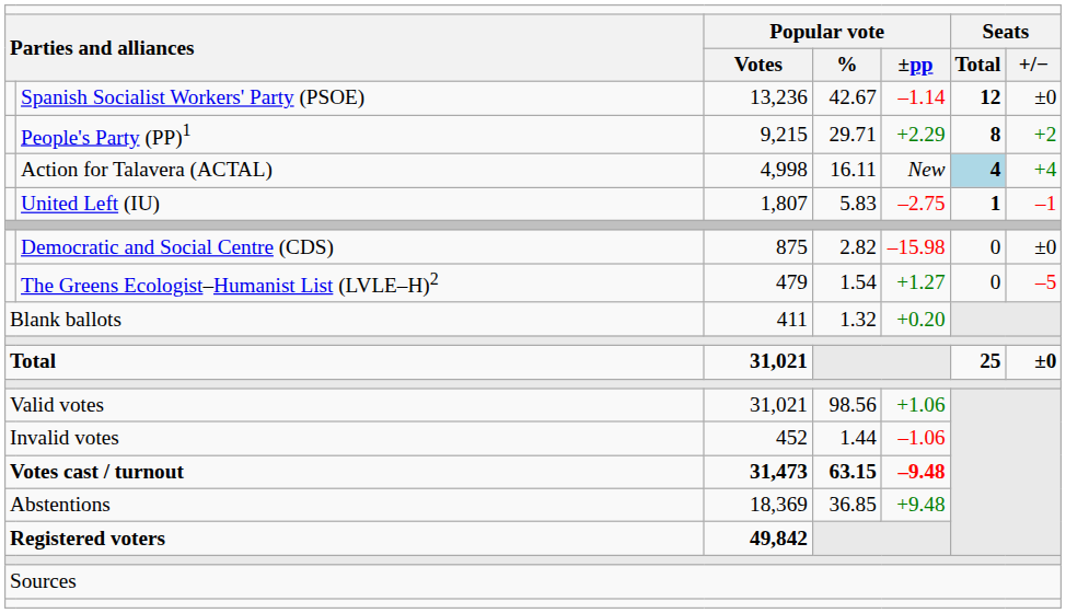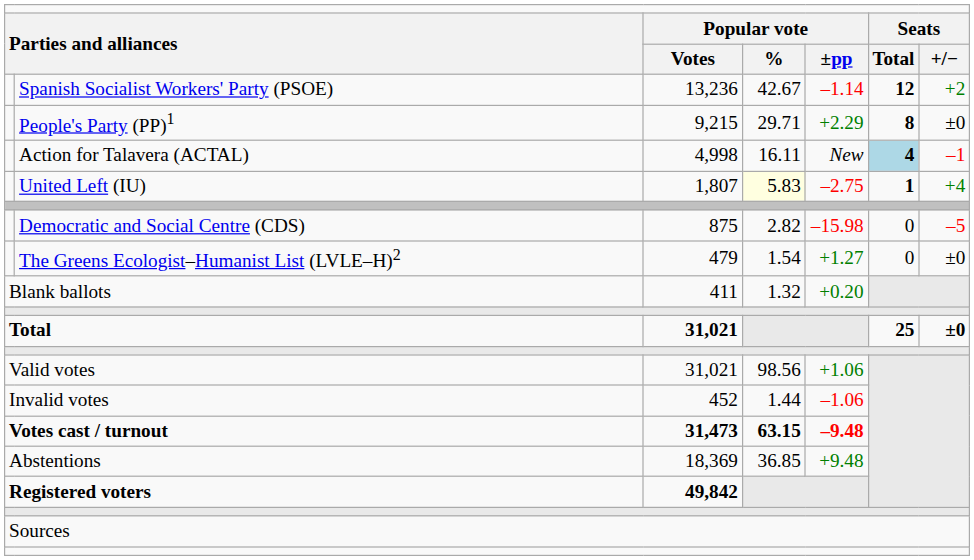Spanish Socialist Workers' Party (PSOE) | column 7: ±0 -> +2
People's Party (PP)1 | column 7: +2 -> ±0
Action for Talavera (ACTAL) | column 7: +4 -> –1
United Left (IU) | column 4: no background -> lightyellow background
United Left (IU) | column 7: –1 -> +4
Democratic and Social Centre (CDS) | column 7: ±0 -> –5
The Greens Ecologist–Humanist List (LVLE–H)2 | column 7: –5 -> ±0
